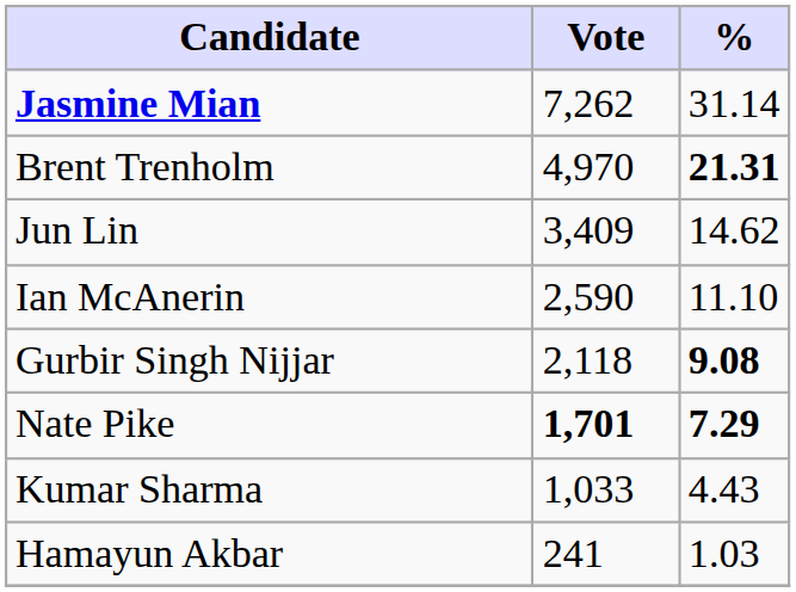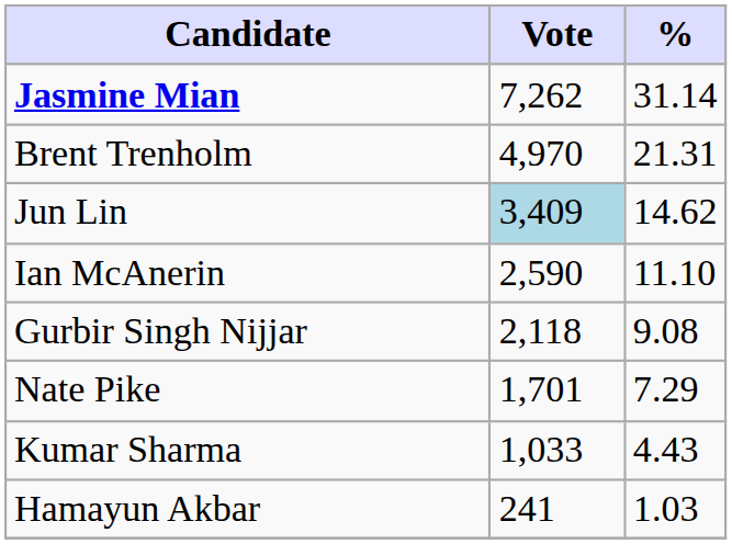Brent Trenholm | %: bold -> normal
Jun Lin | Vote: no background -> lightblue background
Gurbir Singh Nijjar | %: bold -> normal
Nate Pike | Vote: bold -> normal
Nate Pike | %: bold -> normal
